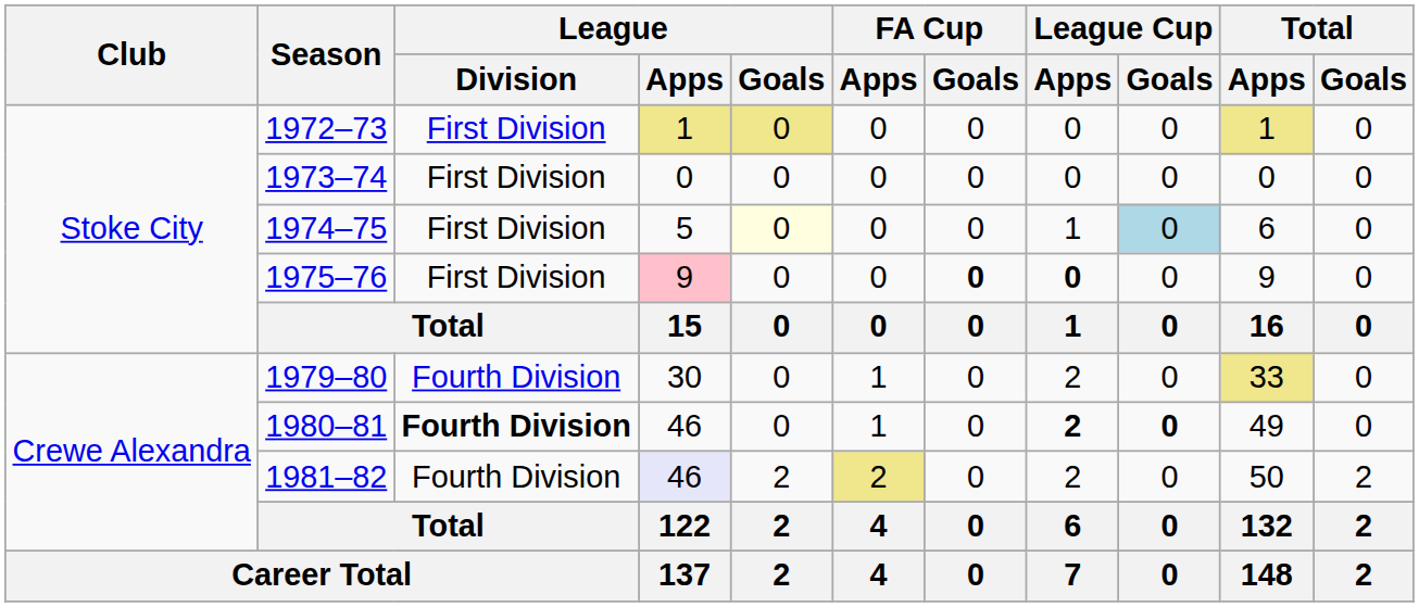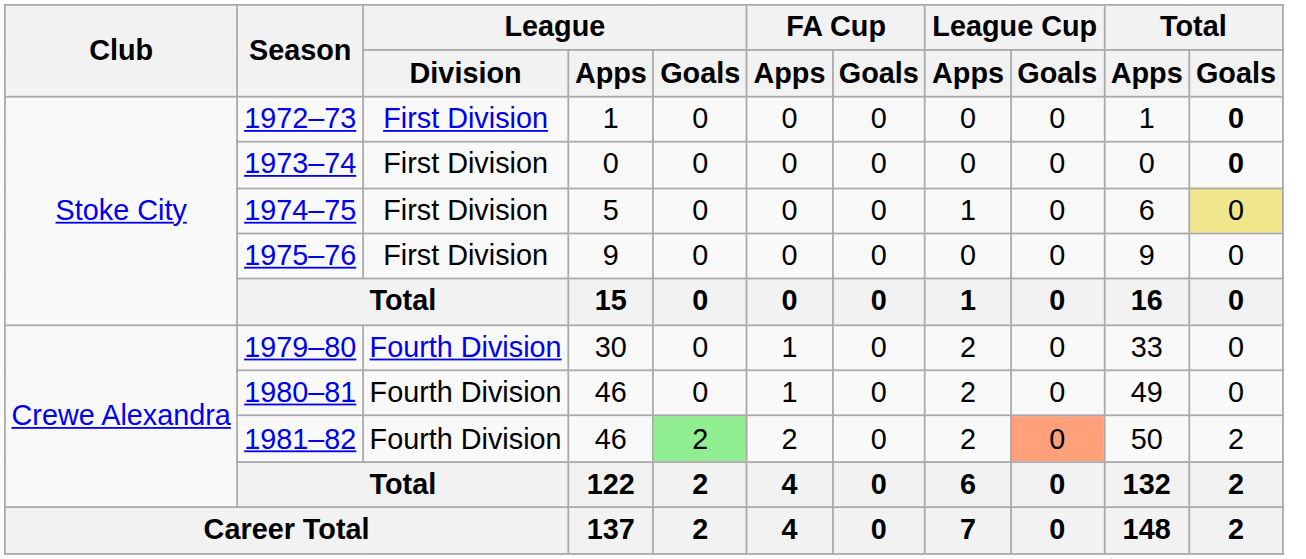1972–73 | League / Apps: khaki background -> no background
1972–73 | League / Goals: khaki background -> no background
1972–73 | Total / Apps: khaki background -> no background
1972–73 | Total / Goals: normal -> bold
1973–74 | Total / Goals: normal -> bold
1974–75 | League / Goals: lightyellow background -> no background
1974–75 | League Cup / Goals: lightblue background -> no background
1974–75 | Total / Goals: no background -> khaki background
1975–76 | League / Apps: pink background -> no background
1975–76 | FA Cup / Goals: bold -> normal
1975–76 | League Cup / Apps: bold -> normal
1979–80 | Total / Apps: khaki background -> no background
1980–81 | League / Division: bold -> normal
1980–81 | League Cup / Apps: bold -> normal
1980–81 | League Cup / Goals: bold -> normal
1981–82 | League / Apps: lavender background -> no background
1981–82 | League / Goals: no background -> lightgreen background
1981–82 | FA Cup / Apps: khaki background -> no background
1981–82 | League Cup / Goals: no background -> lightsalmon background
